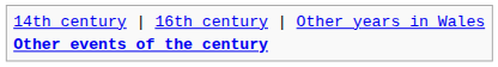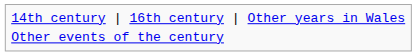row 2 | column 1: bold -> normal
